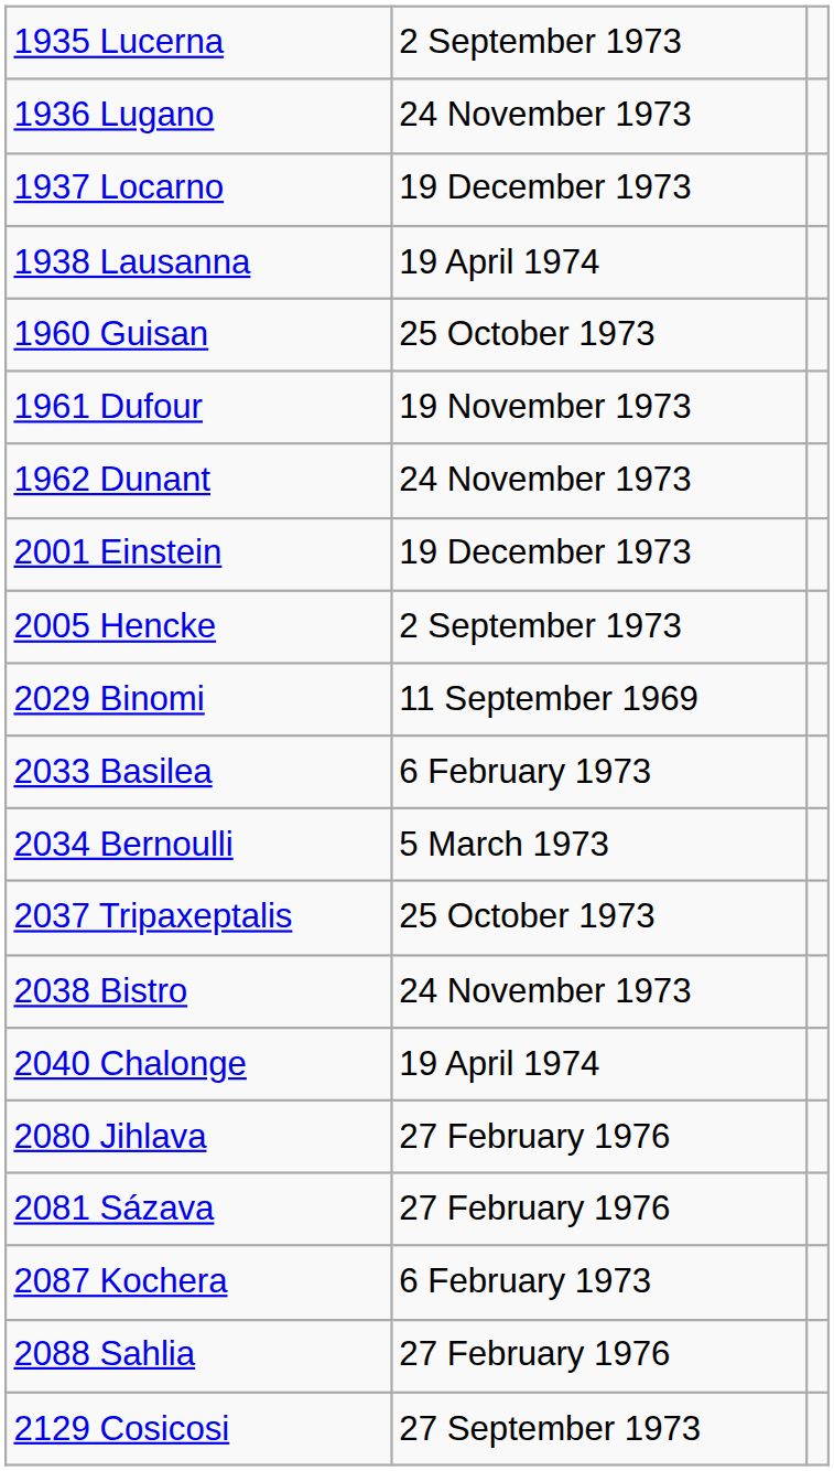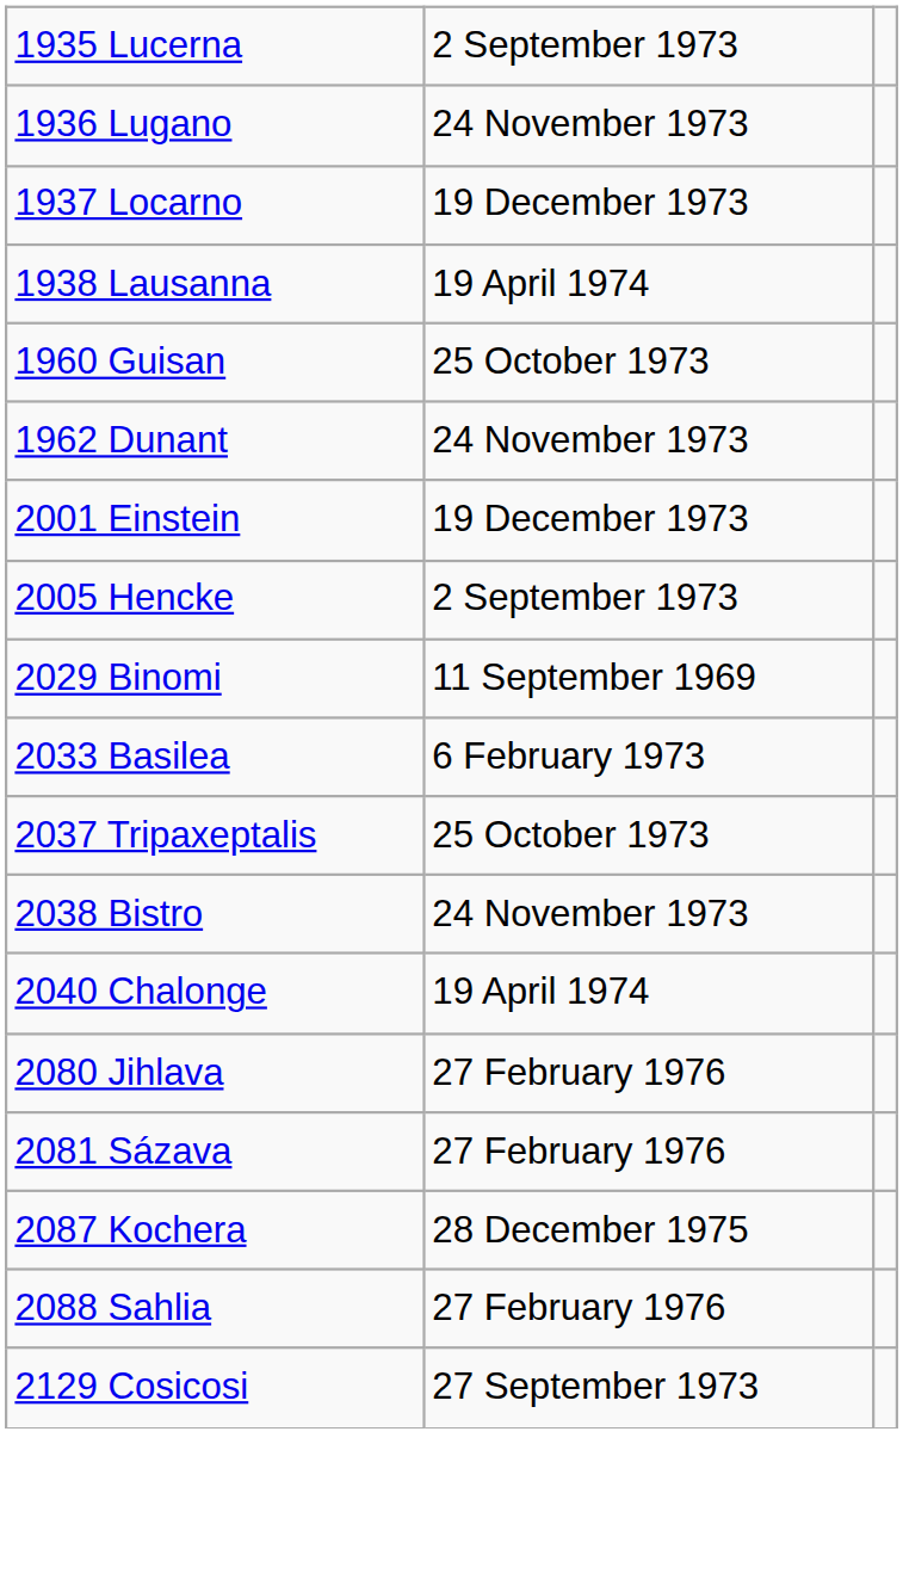- row: 1961 Dufour | 19 November 1973
- row: 2034 Bernoulli | 5 March 1973
2087 Kochera | column 2: 6 February 1973 -> 28 December 1975
